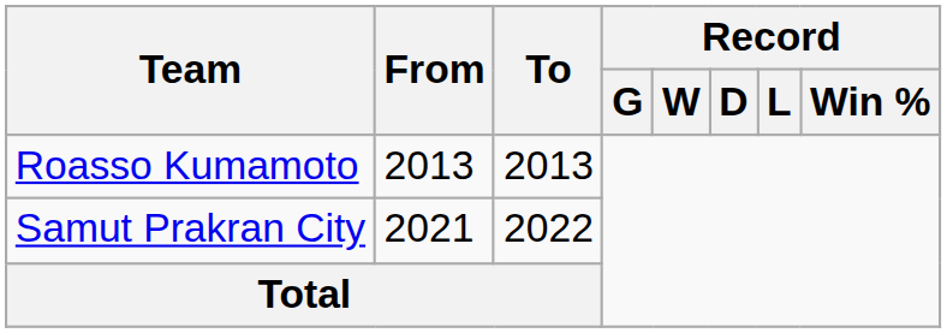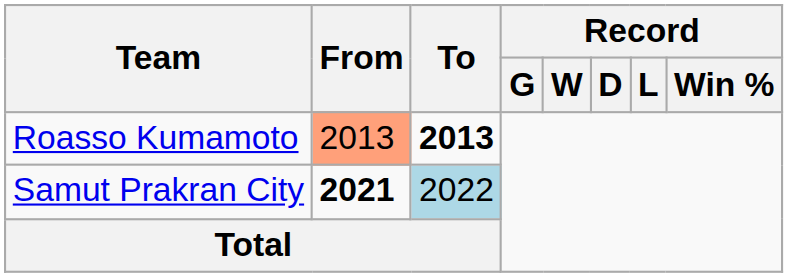Roasso Kumamoto | From: no background -> lightsalmon background
Roasso Kumamoto | To: normal -> bold
Samut Prakran City | From: normal -> bold
Samut Prakran City | To: no background -> lightblue background
